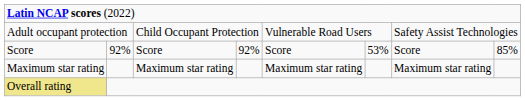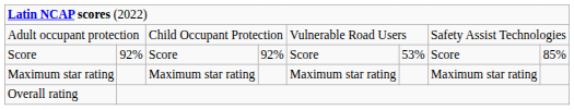Overall rating | column 1: khaki background -> no background
